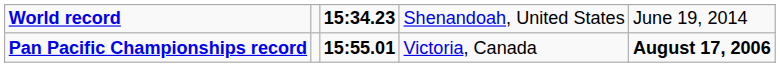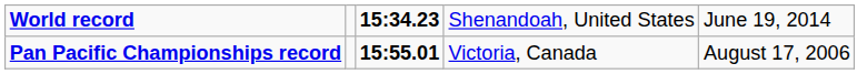Pan Pacific Championships record | column 5: bold -> normal
